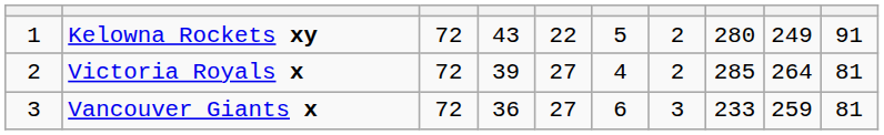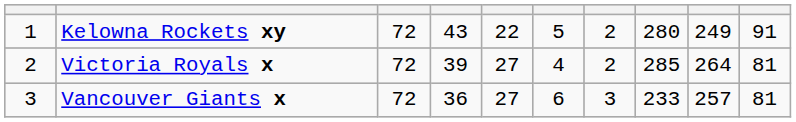Vancouver Giants x | column 9: 259 -> 257
